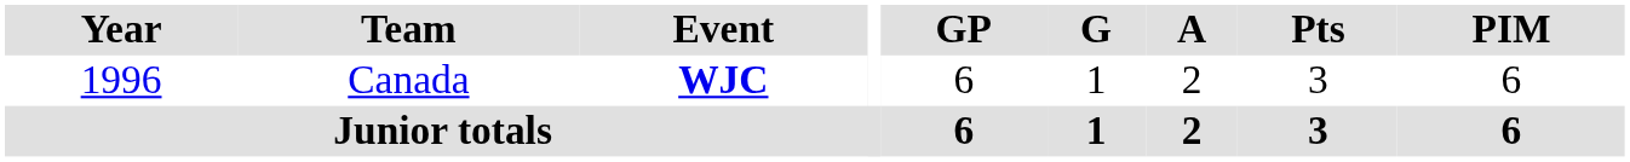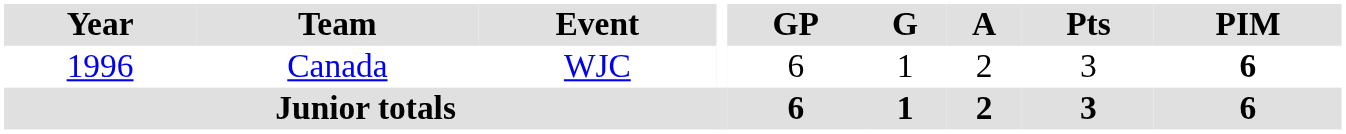Canada | Event: bold -> normal
Canada | PIM: normal -> bold
